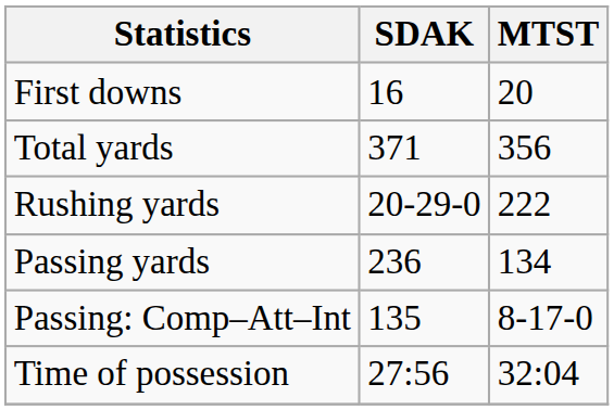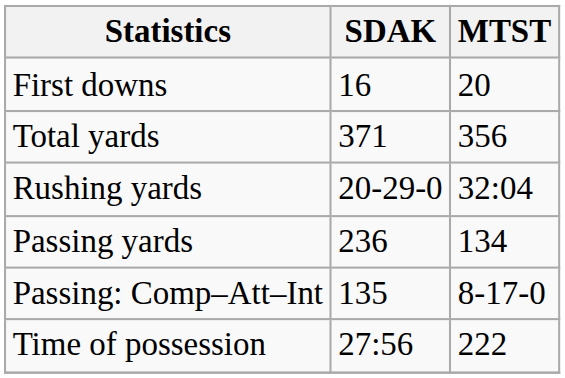Rushing yards | MTST: 222 -> 32:04
Time of possession | MTST: 32:04 -> 222
